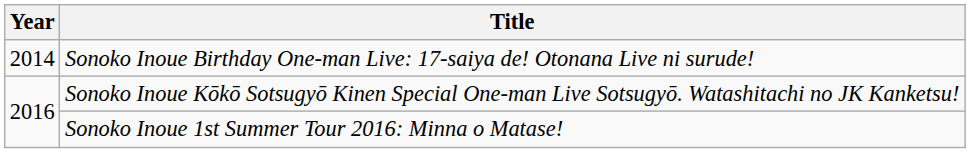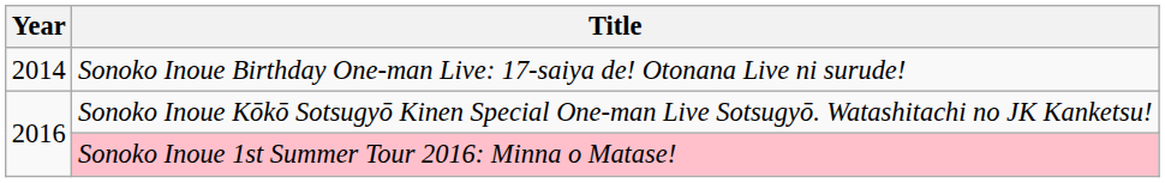Sonoko Inoue 1st Summer Tour 2016: Minna o Matase! | Title: no background -> pink background
